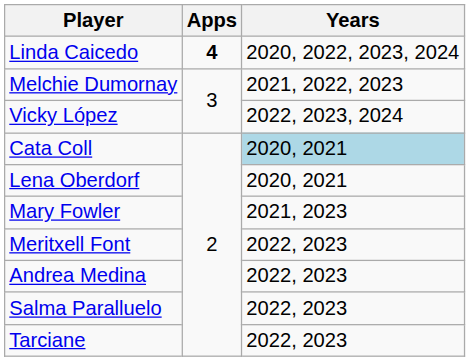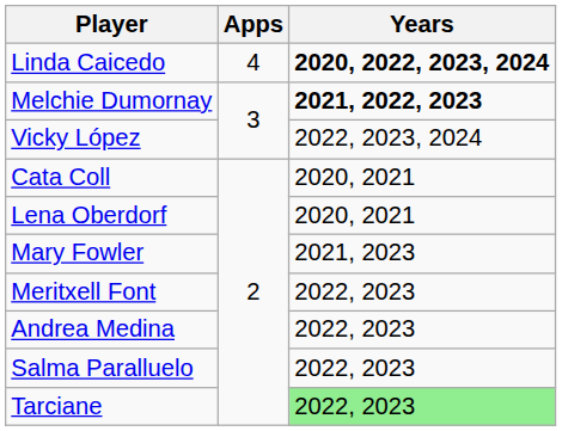Linda Caicedo | Apps: bold -> normal
Linda Caicedo | Years: normal -> bold
Melchie Dumornay | Years: normal -> bold
Cata Coll | Years: lightblue background -> no background
Tarciane | Years: no background -> lightgreen background
